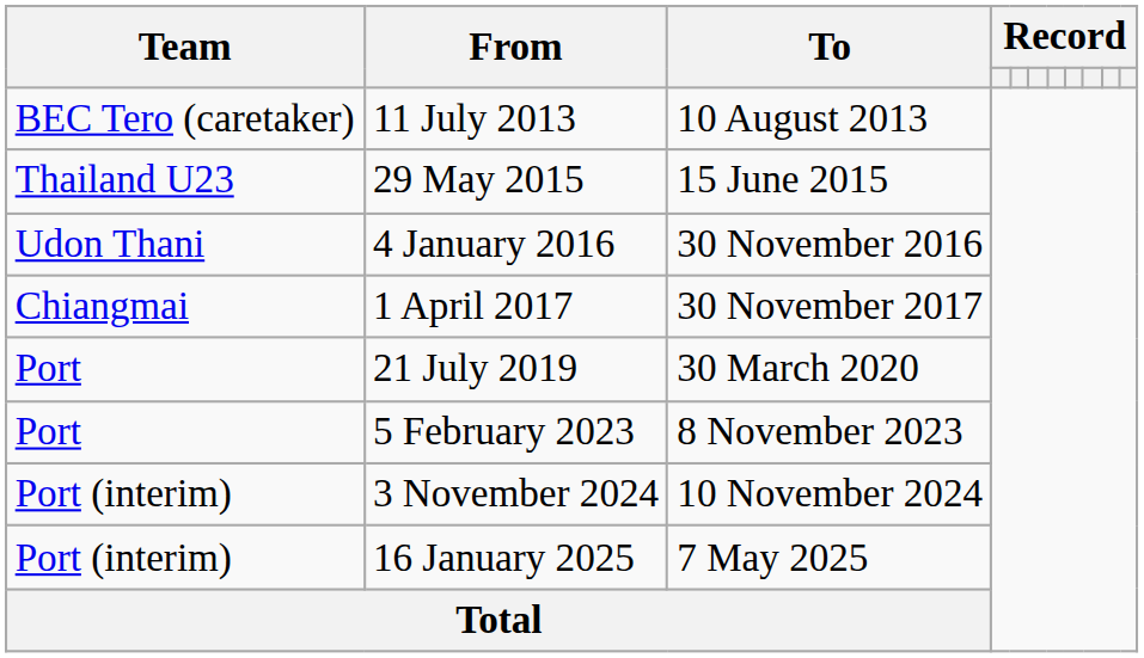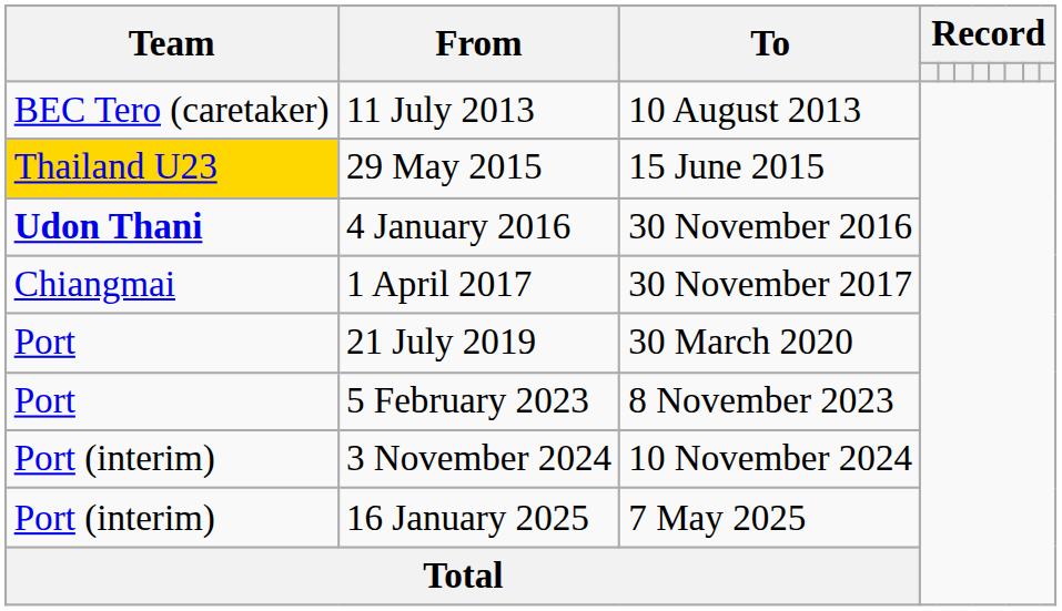29 May 2015 | Team: no background -> gold background
4 January 2016 | Team: normal -> bold
